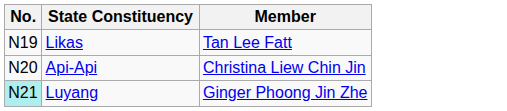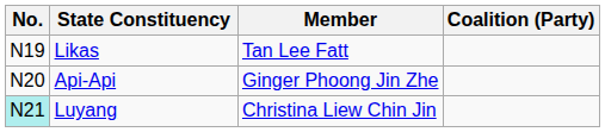+ column: Coalition (Party)
Api-Api | Member: Christina Liew Chin Jin -> Ginger Phoong Jin Zhe
Luyang | Member: Ginger Phoong Jin Zhe -> Christina Liew Chin Jin
